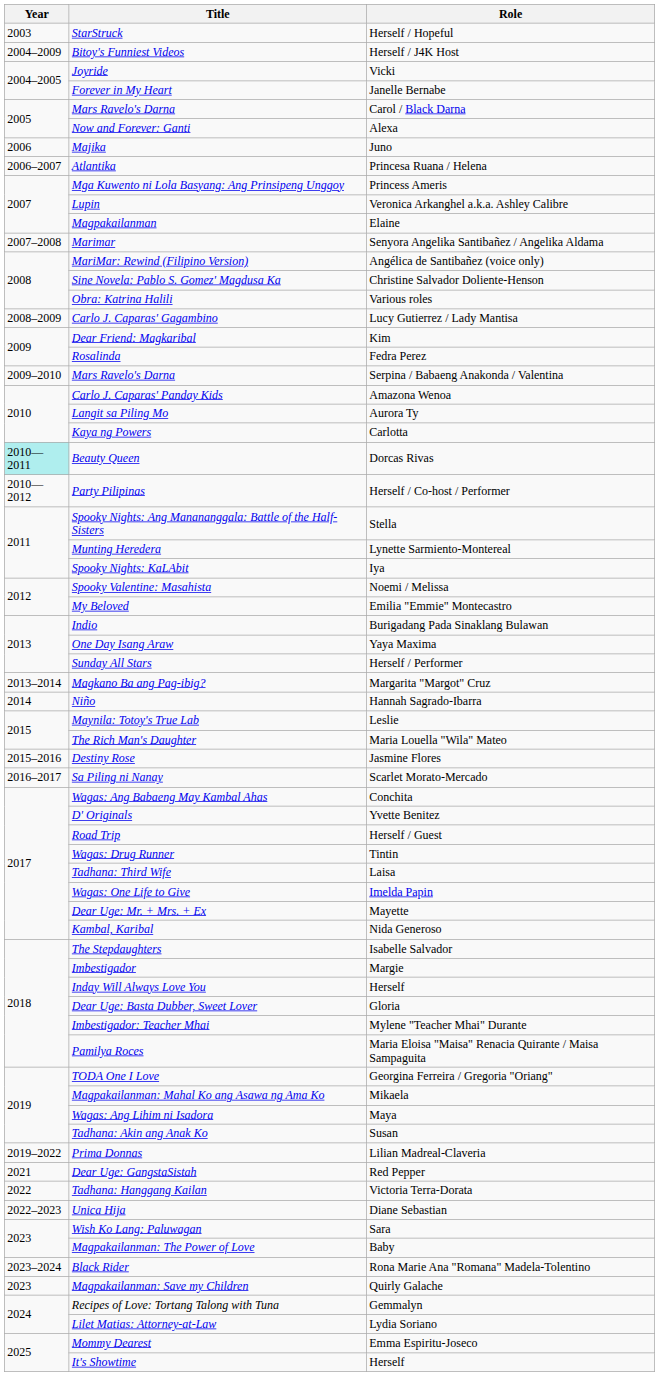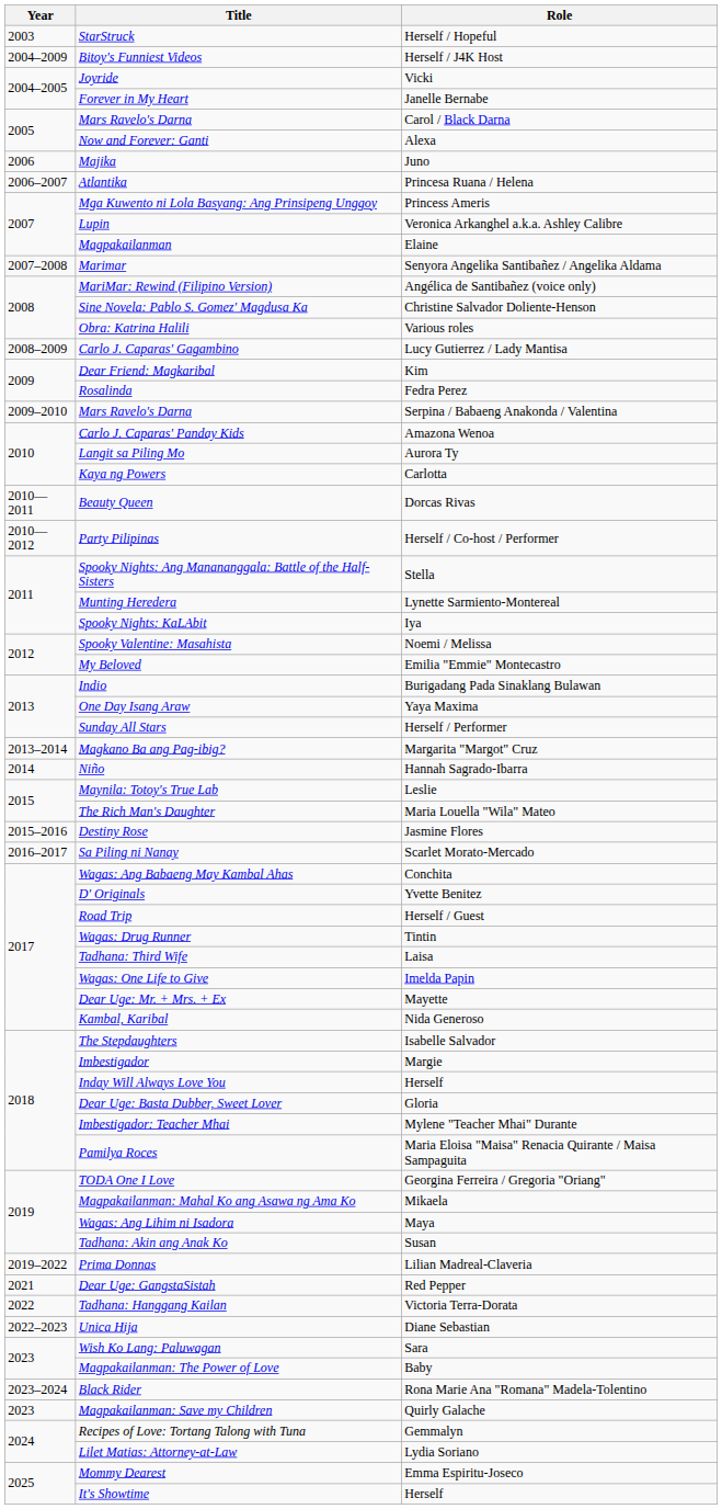Beauty Queen | Year: paleturquoise background -> no background
